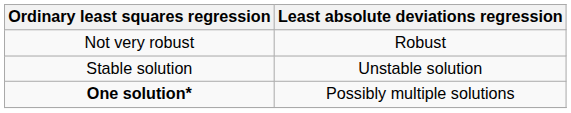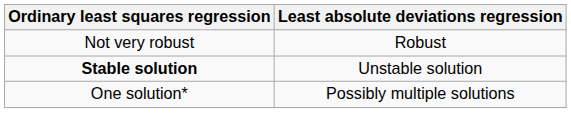Stable solution | Ordinary least squares regression: normal -> bold
One solution* | Ordinary least squares regression: bold -> normal
